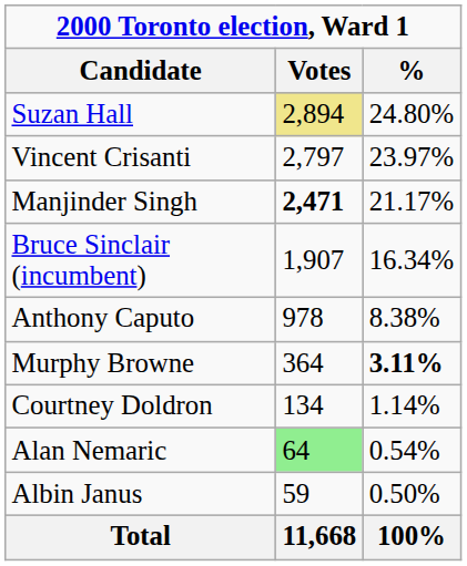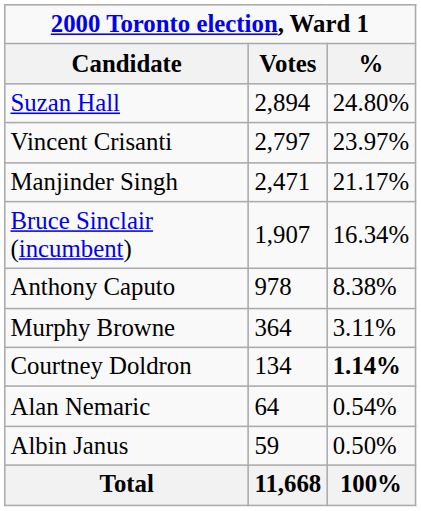Suzan Hall | Votes: khaki background -> no background
Manjinder Singh | Votes: bold -> normal
Murphy Browne | %: bold -> normal
Courtney Doldron | %: normal -> bold
Alan Nemaric | Votes: lightgreen background -> no background
